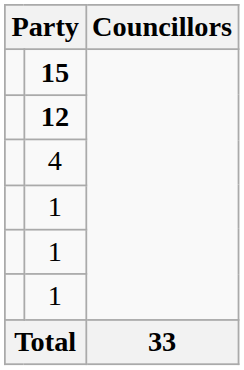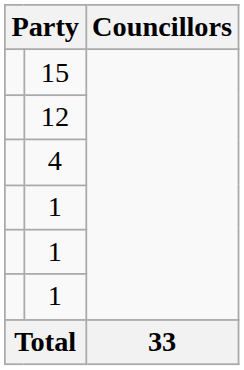15 | column 2: bold -> normal
12 | column 2: bold -> normal
